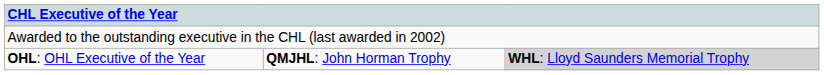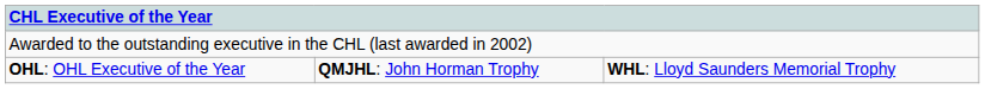OHL: OHL Executive of the Year | column 3: lightgrey background -> no background
